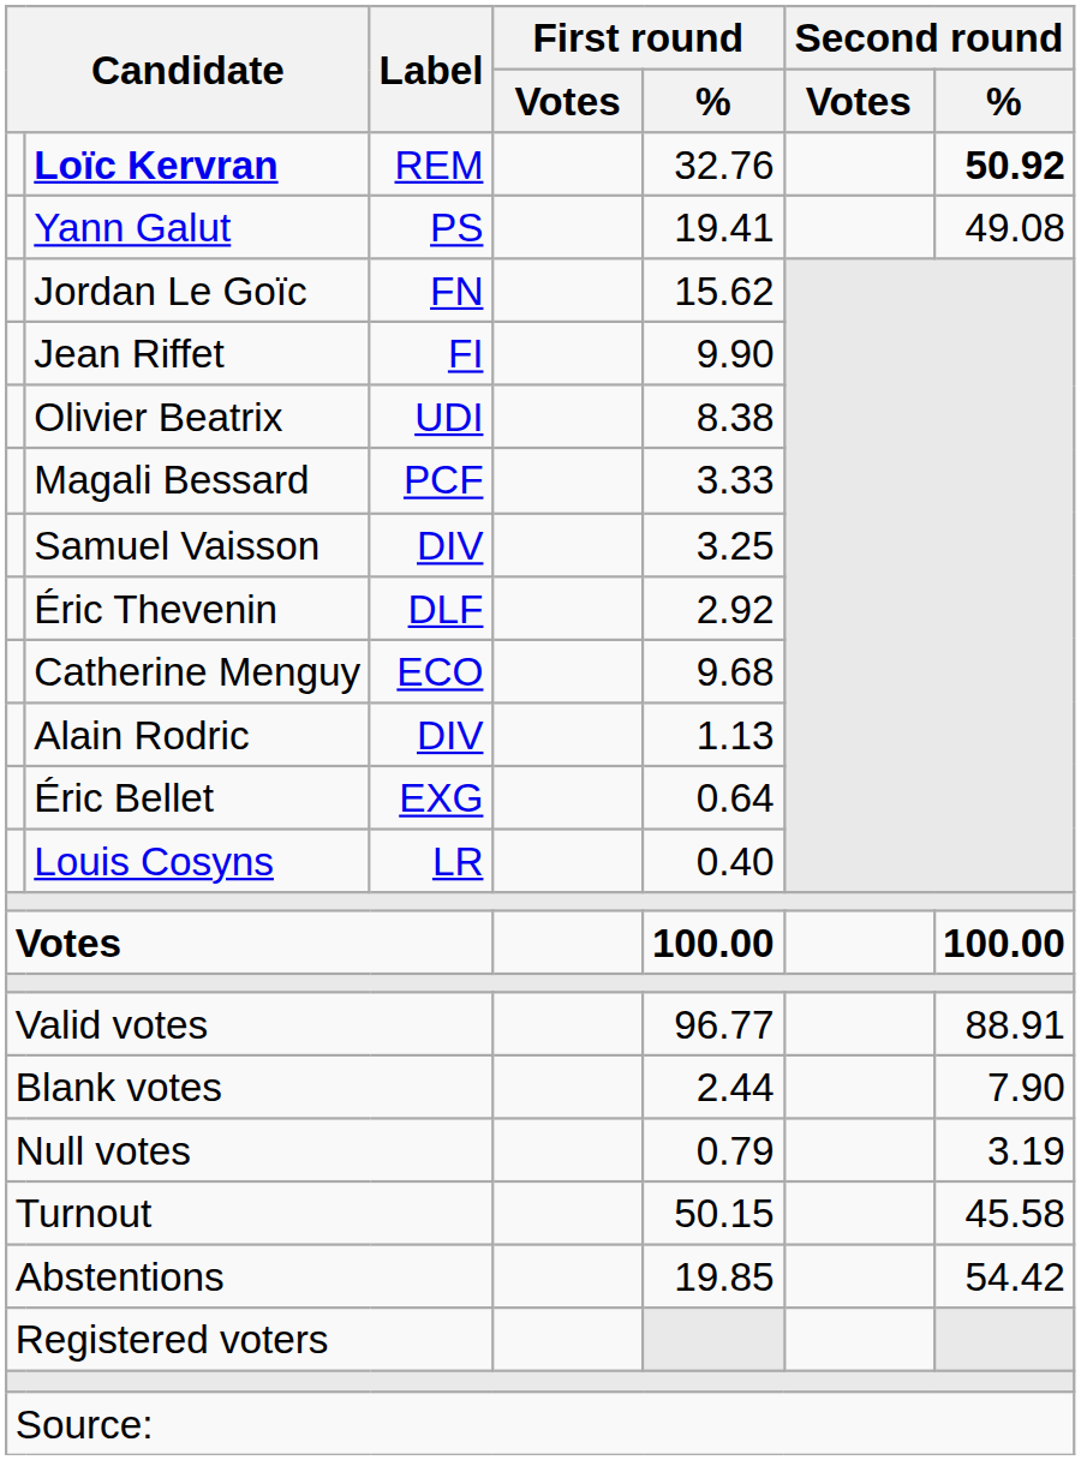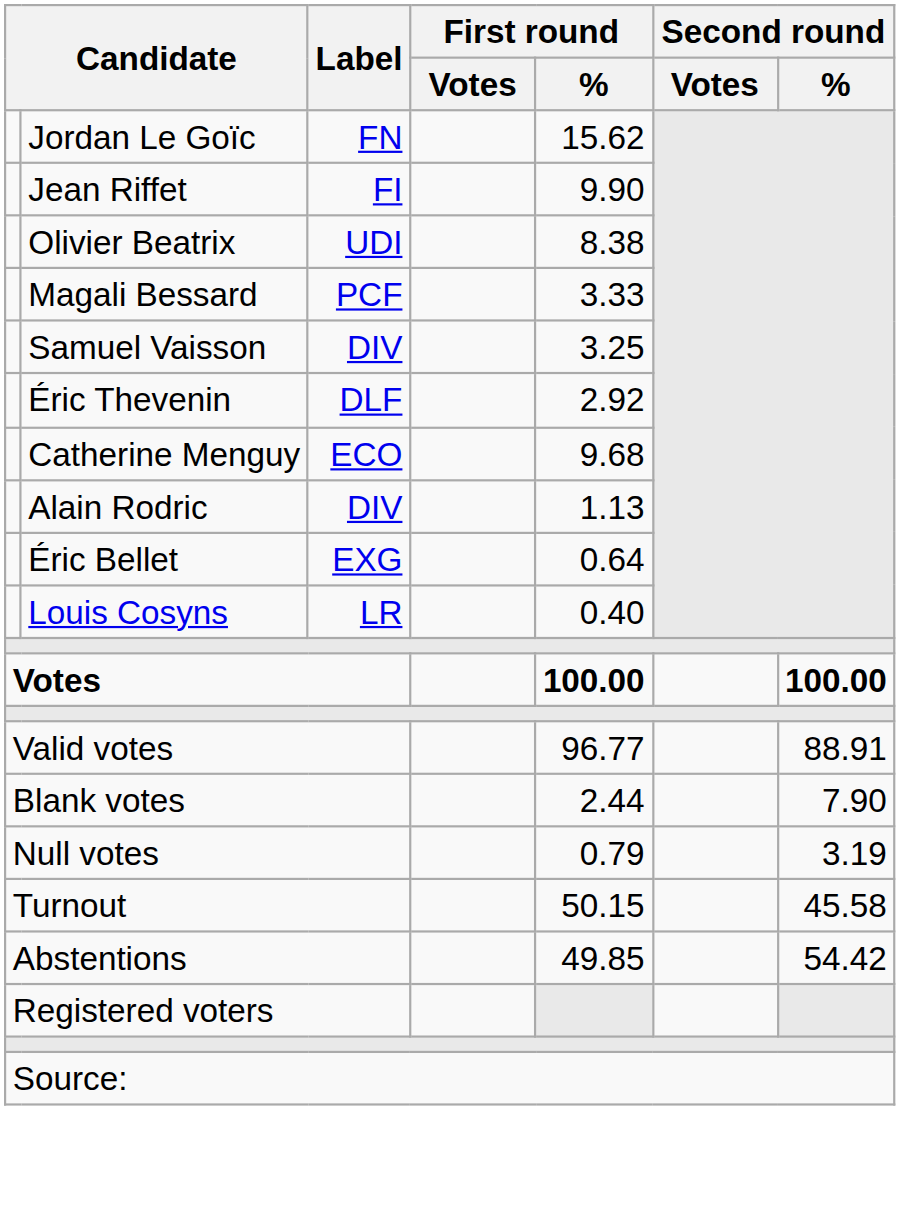- row: Loïc Kervran | REM | 32.76 | 50.92
- row: Yann Galut | PS | 19.41 | 49.08
Abstentions | First round / %: 19.85 -> 49.85
